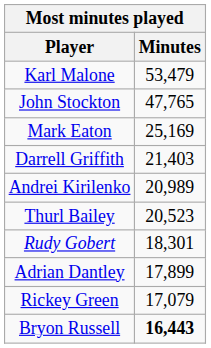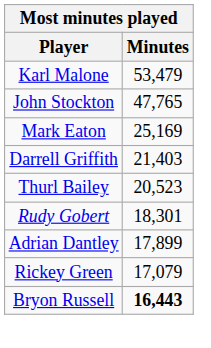- row: Andrei Kirilenko | 20,989
